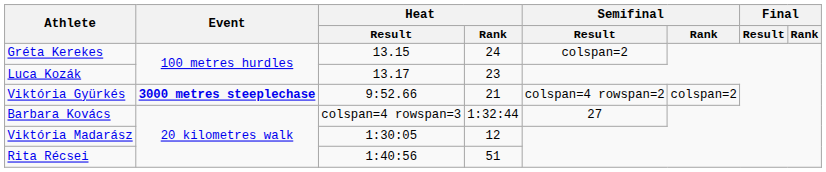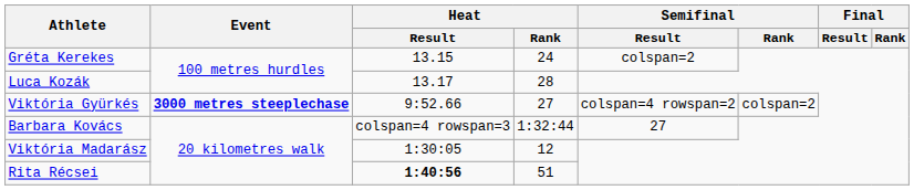Luca Kozák | Heat / Rank: 23 -> 28
Viktória Gyürkés | Heat / Rank: 21 -> 27
Rita Récsei | Heat / Result: normal -> bold
